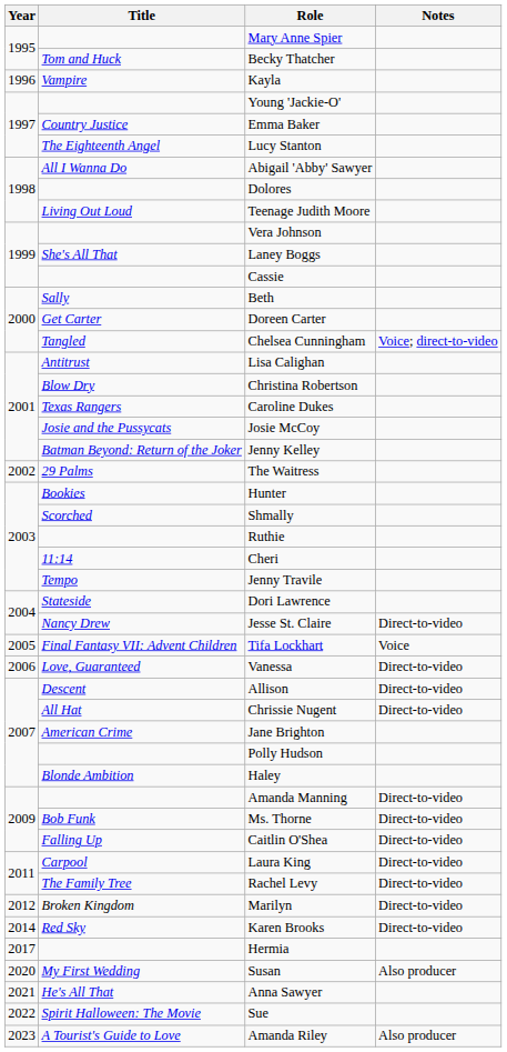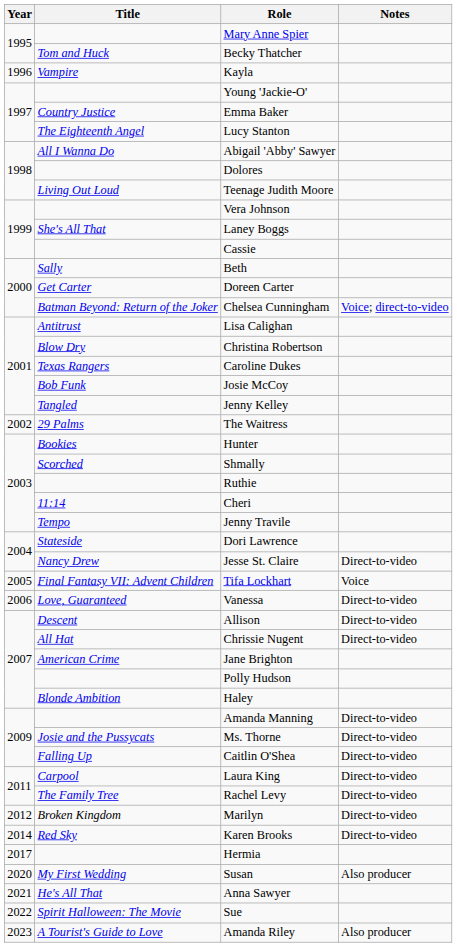Chelsea Cunningham | Title: Tangled -> Batman Beyond: Return of the Joker
Josie McCoy | Title: Josie and the Pussycats -> Bob Funk
Jenny Kelley | Title: Batman Beyond: Return of the Joker -> Tangled
Ms. Thorne | Title: Bob Funk -> Josie and the Pussycats
